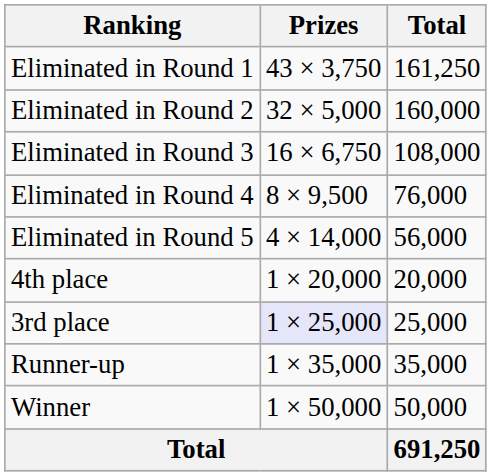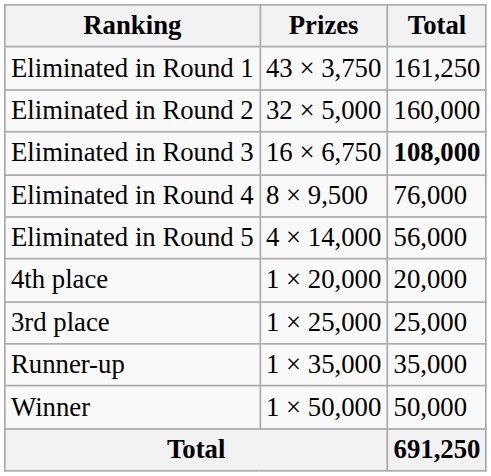Eliminated in Round 3 | Total: normal -> bold
3rd place | Prizes: lavender background -> no background
